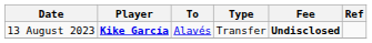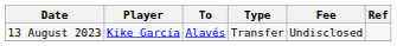13 August 2023 | Player: bold -> normal
13 August 2023 | Fee: bold -> normal
